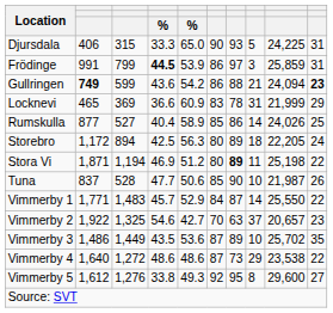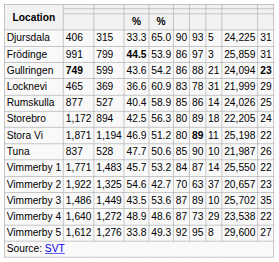Vimmerby 1 | column 5: 52.9 -> 53.2
Vimmerby 4 | column 4: 48.6 -> 48.9
